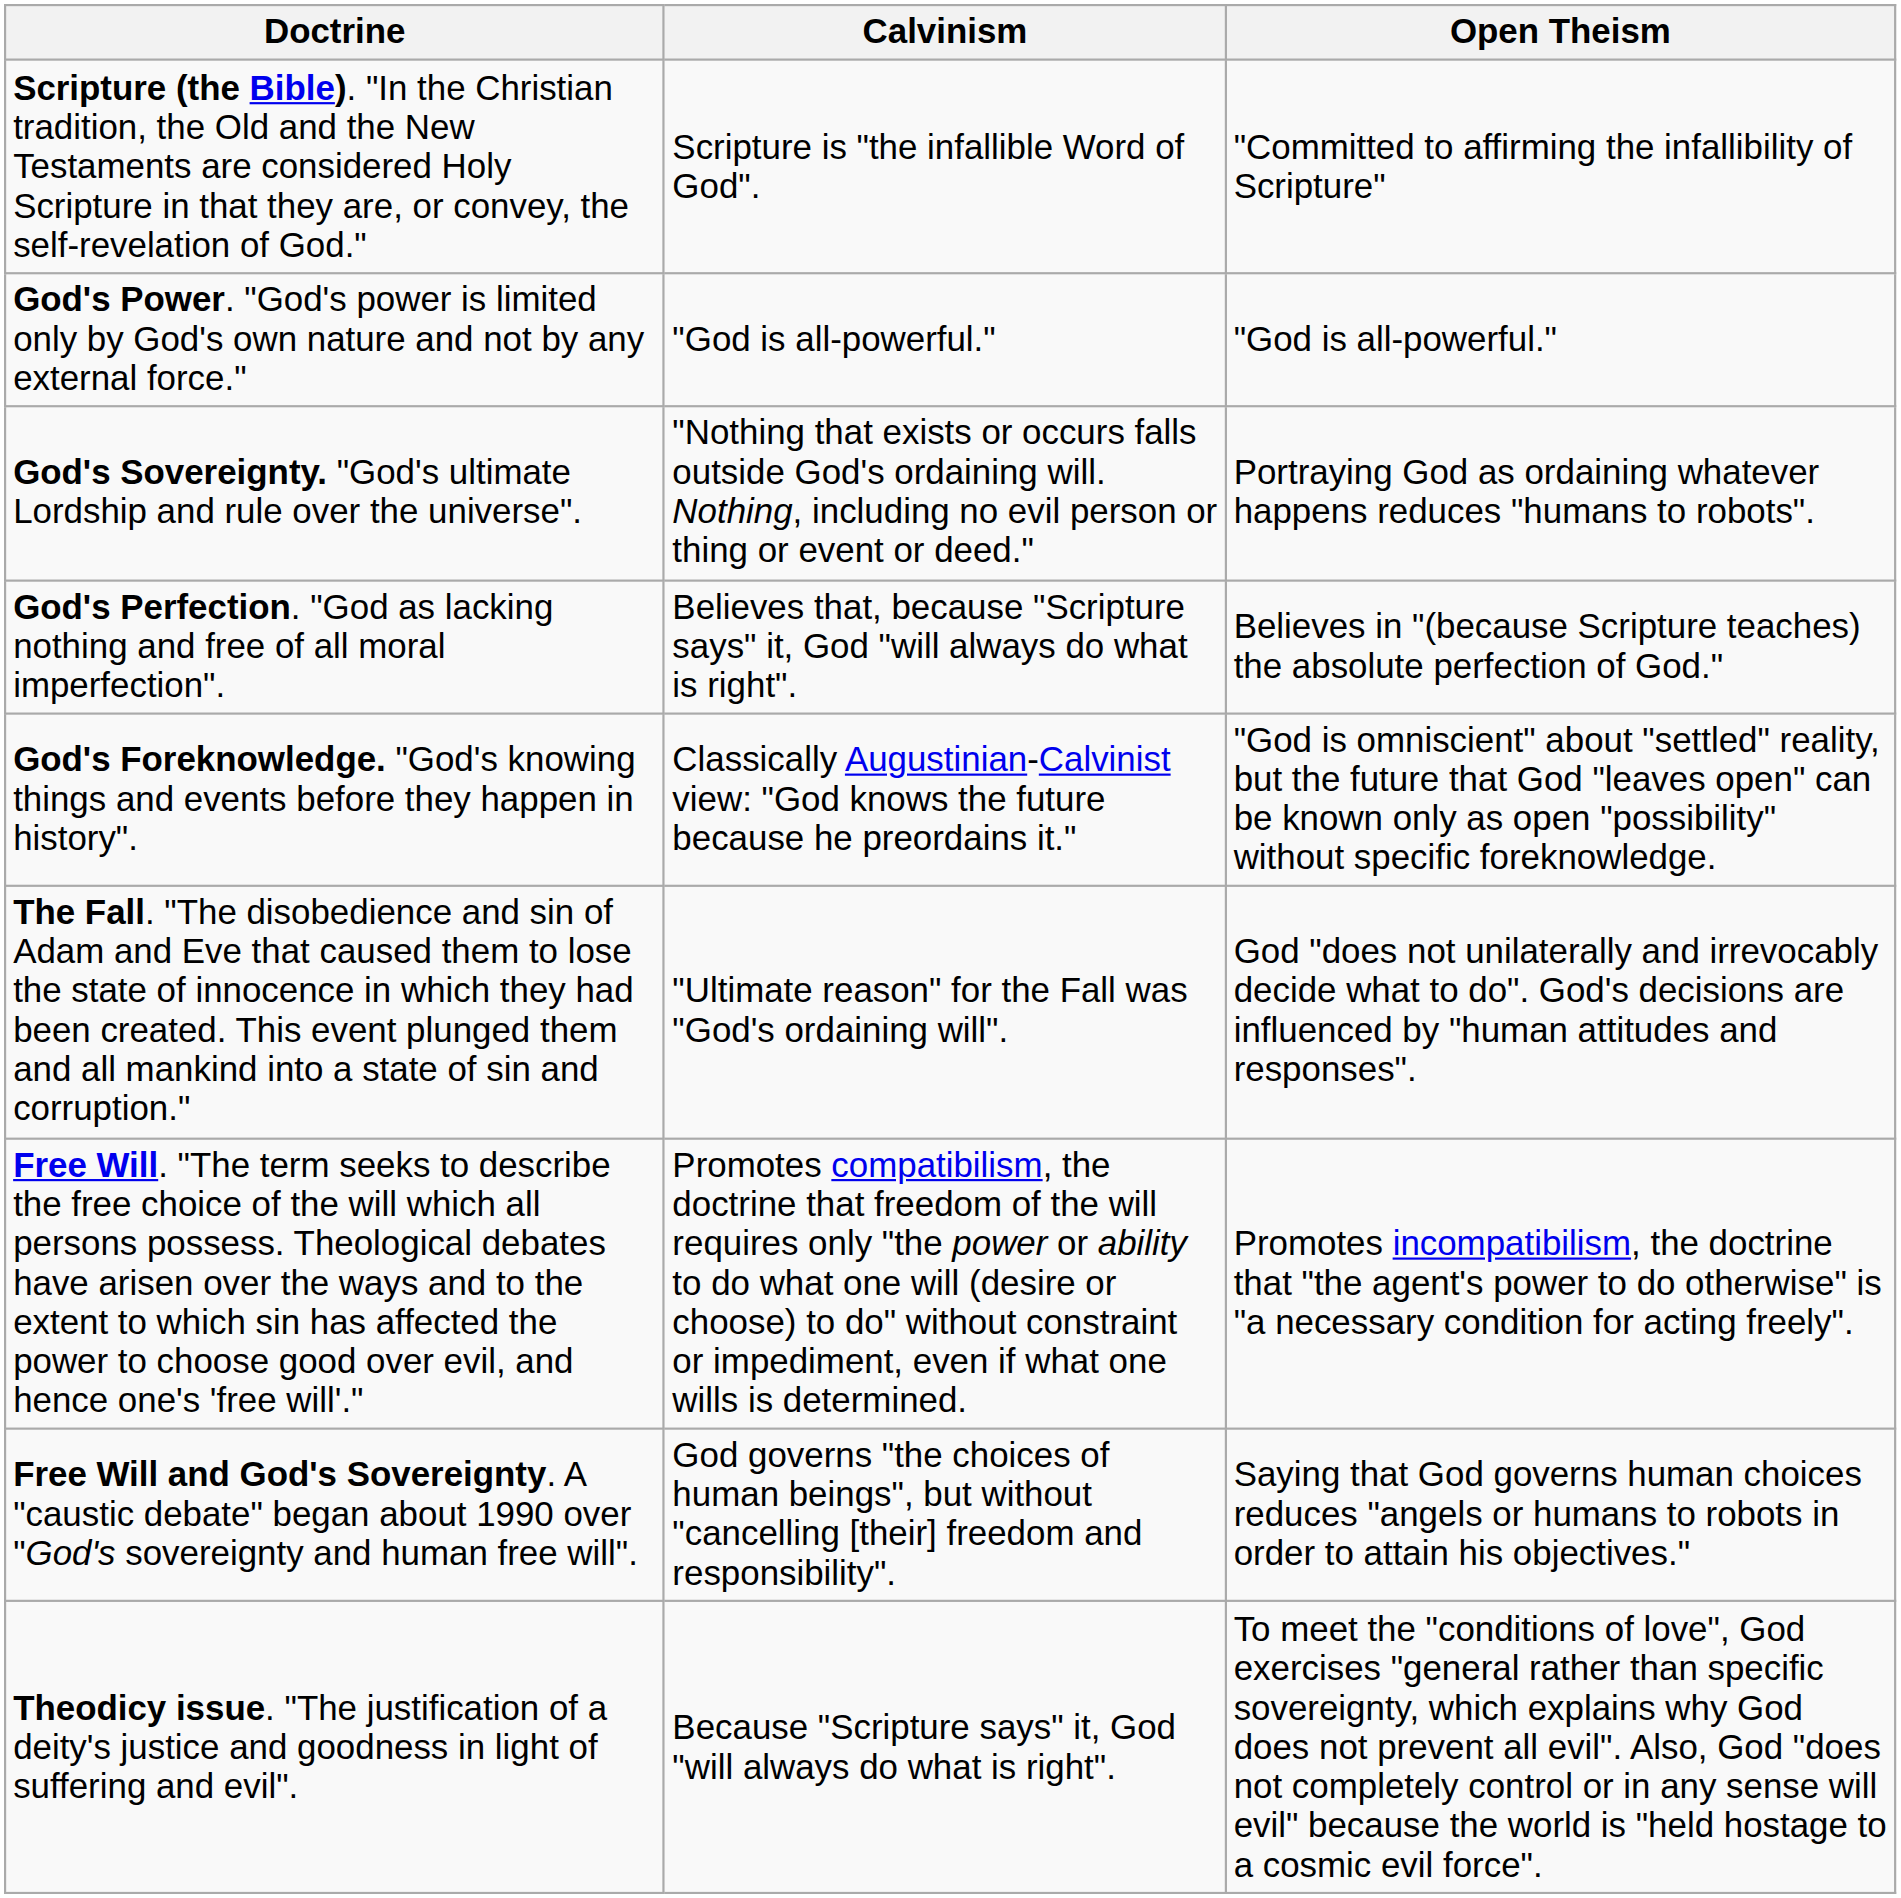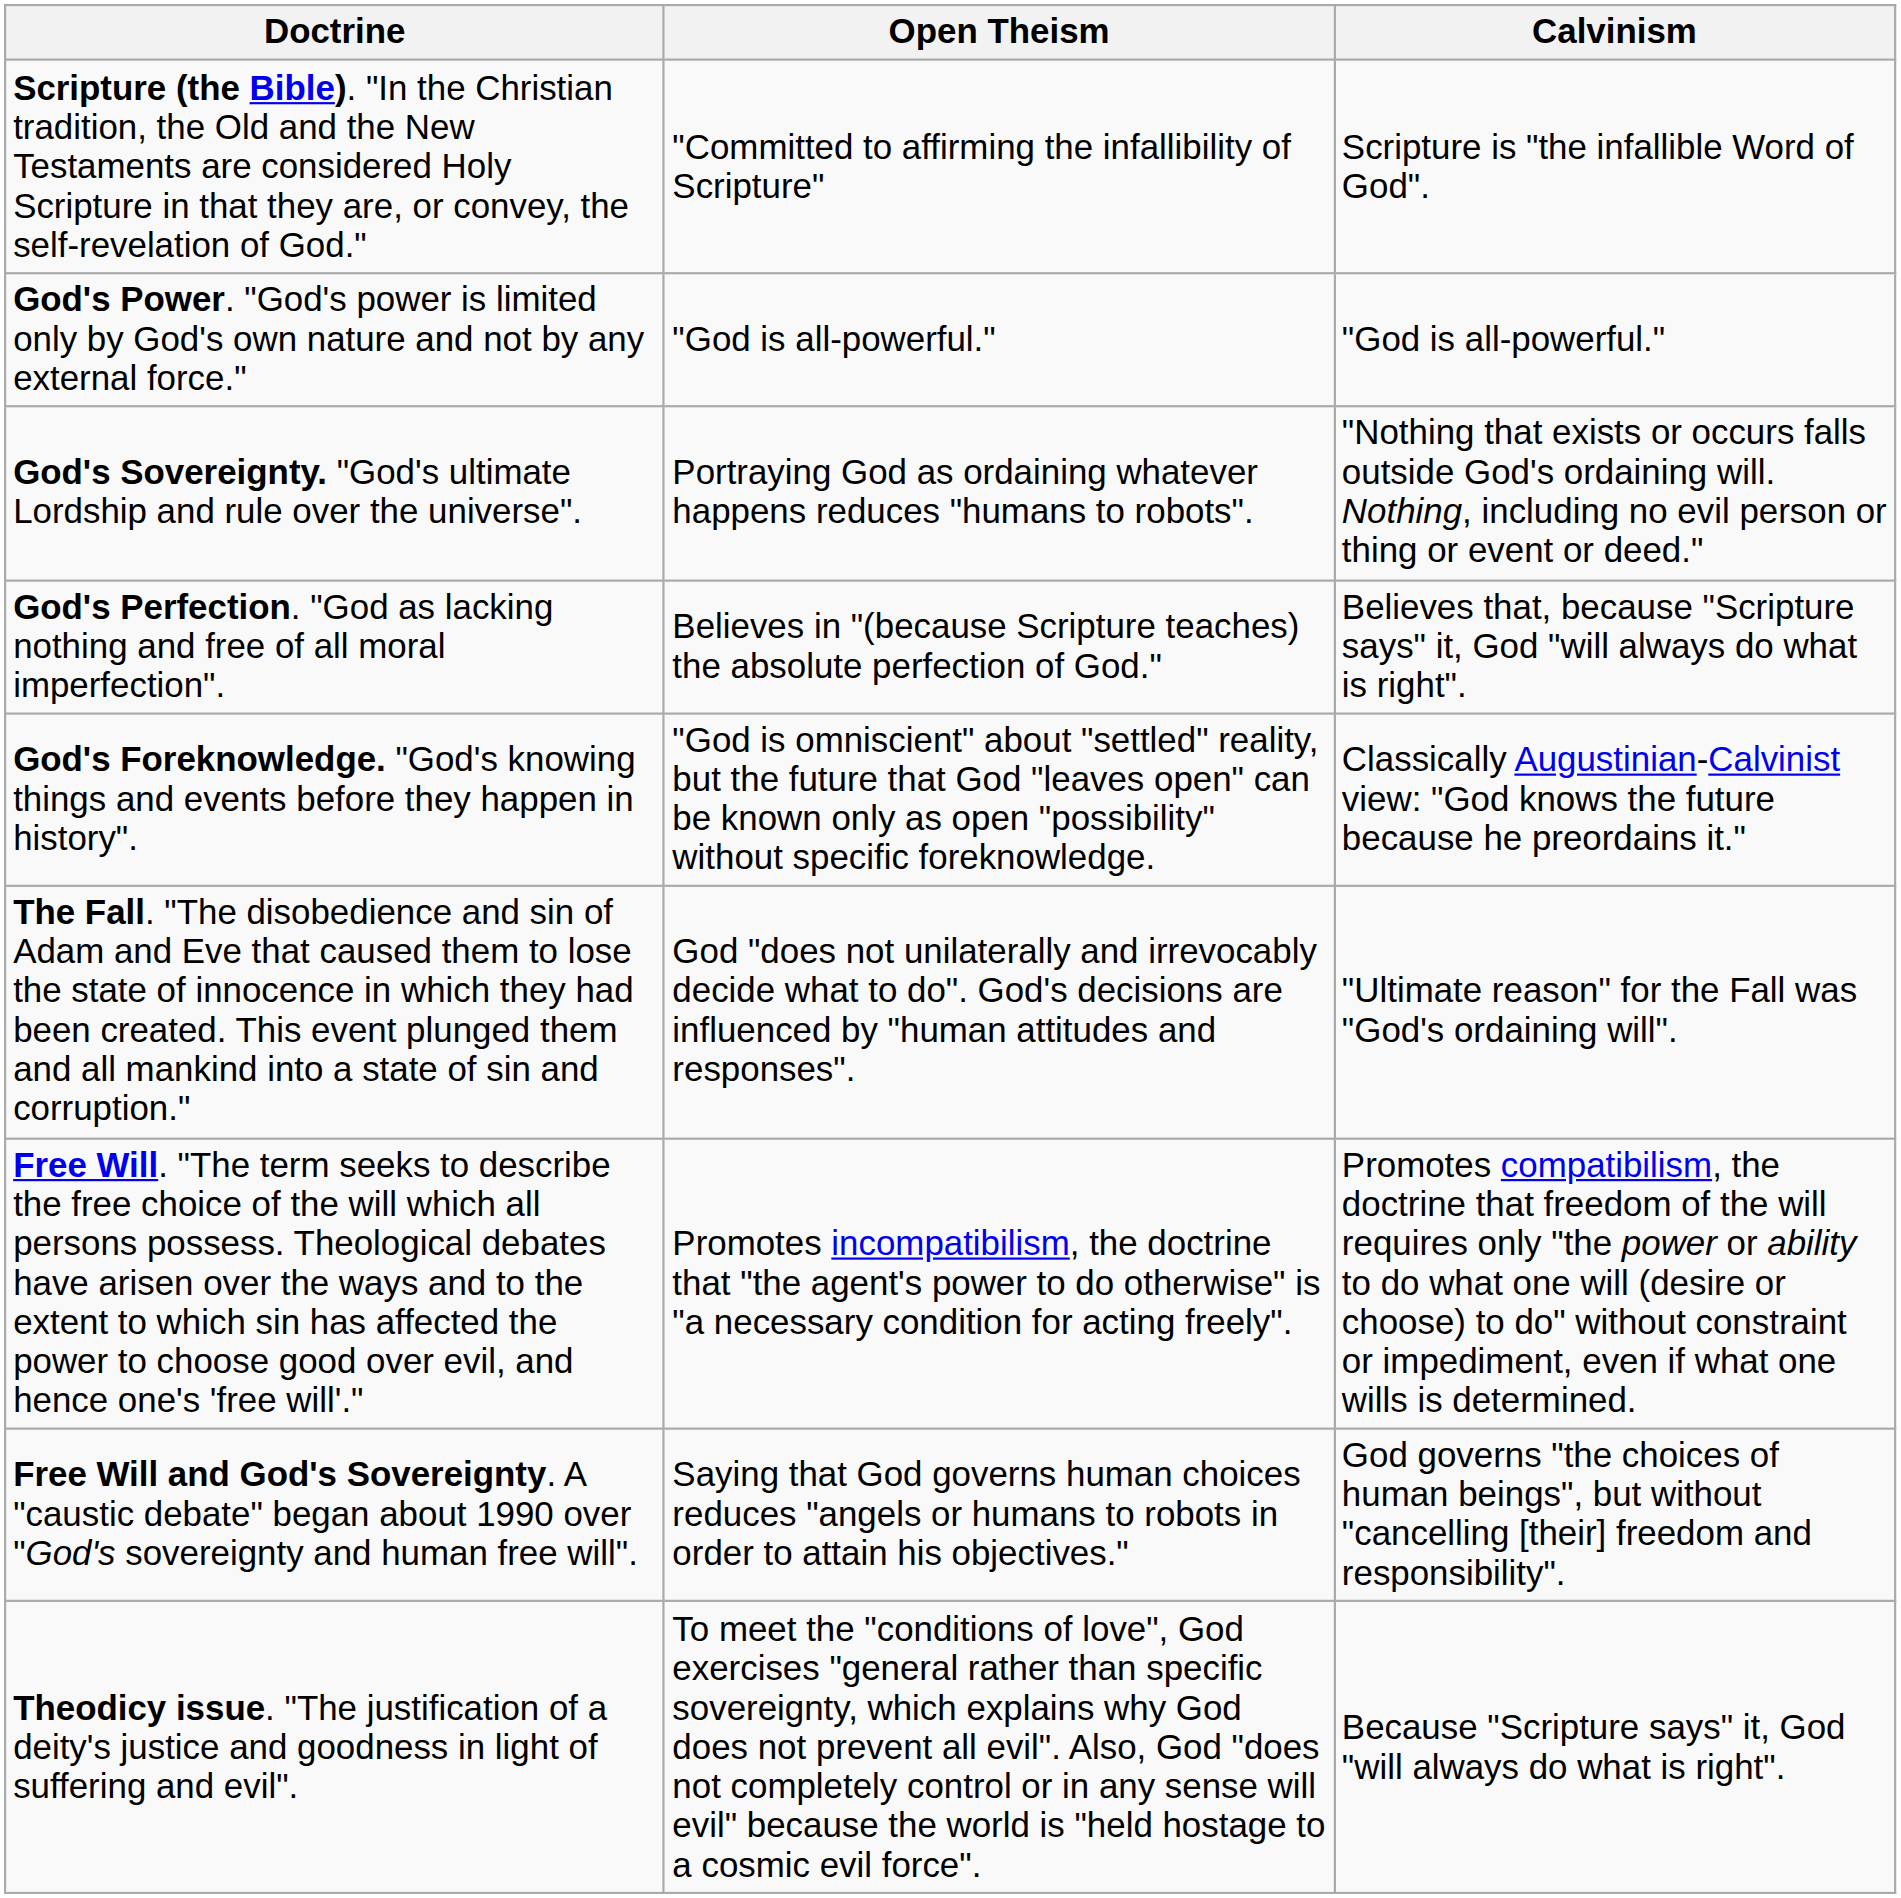columns swapped: Open Theism <-> Calvinism
